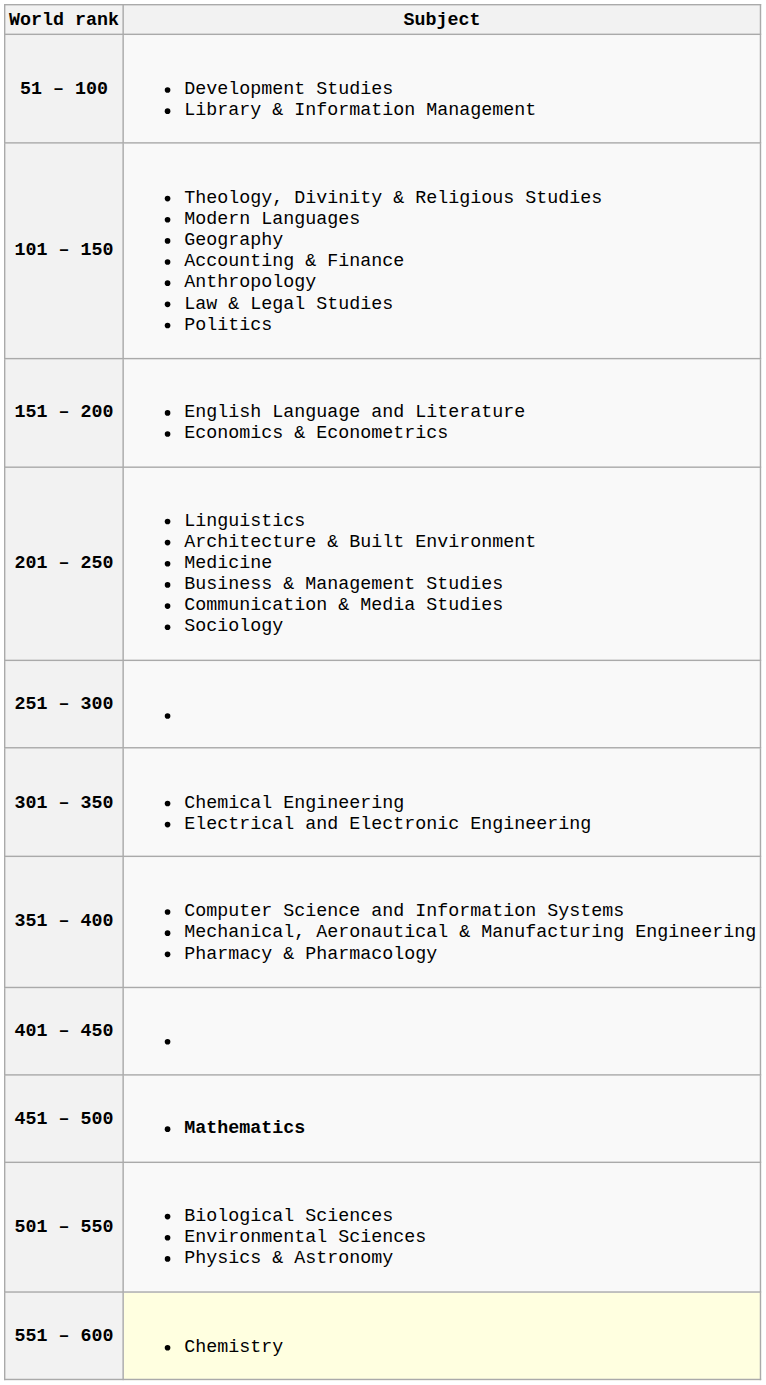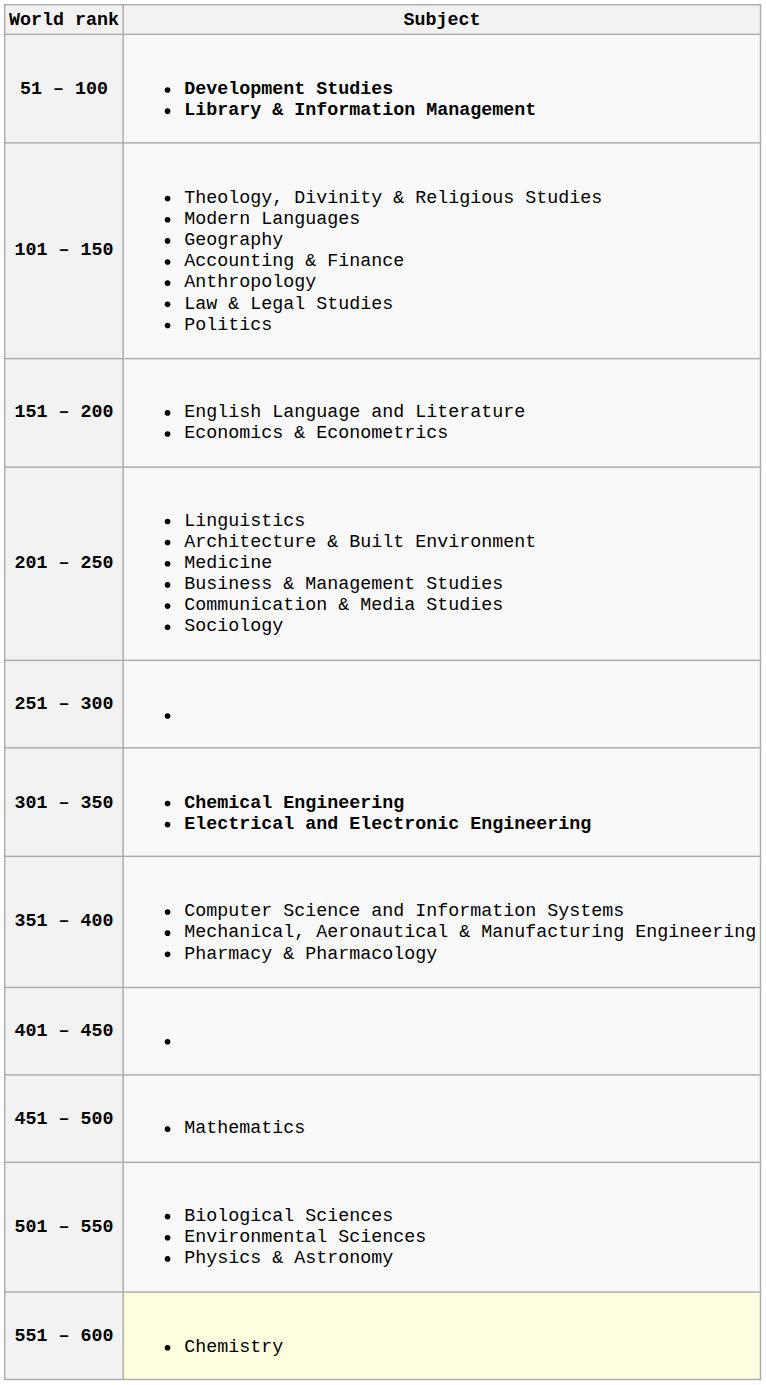51 – 100 | Subject: normal -> bold
301 – 350 | Subject: normal -> bold
451 – 500 | Subject: bold -> normal
